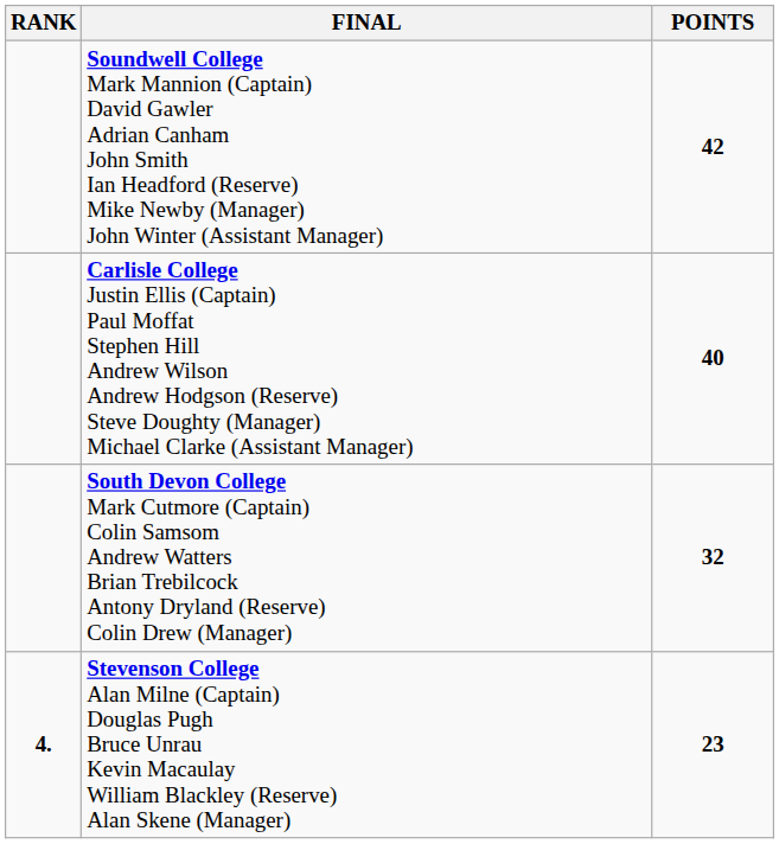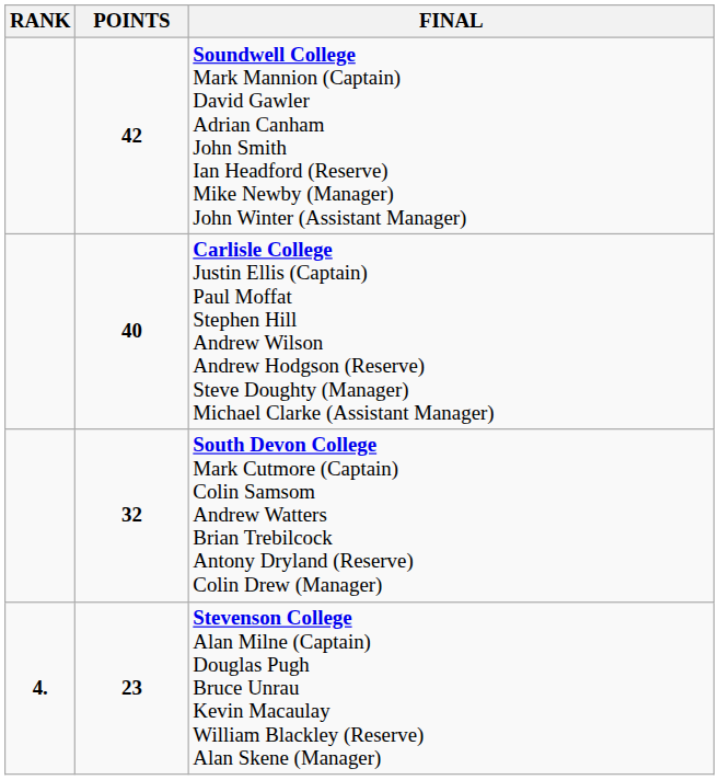columns swapped: FINAL <-> POINTS
